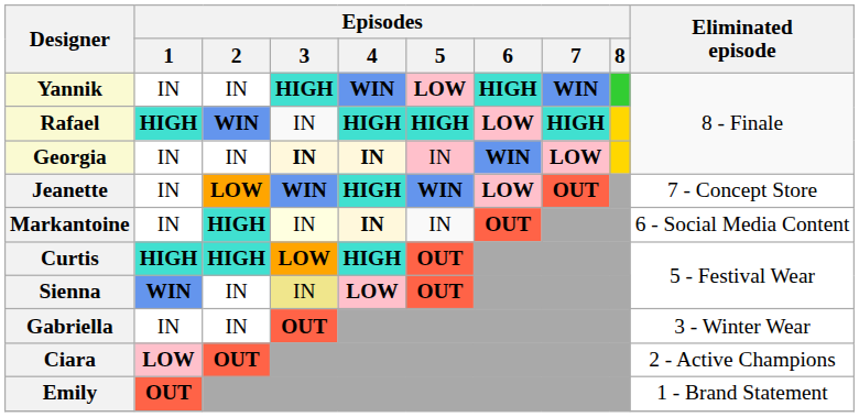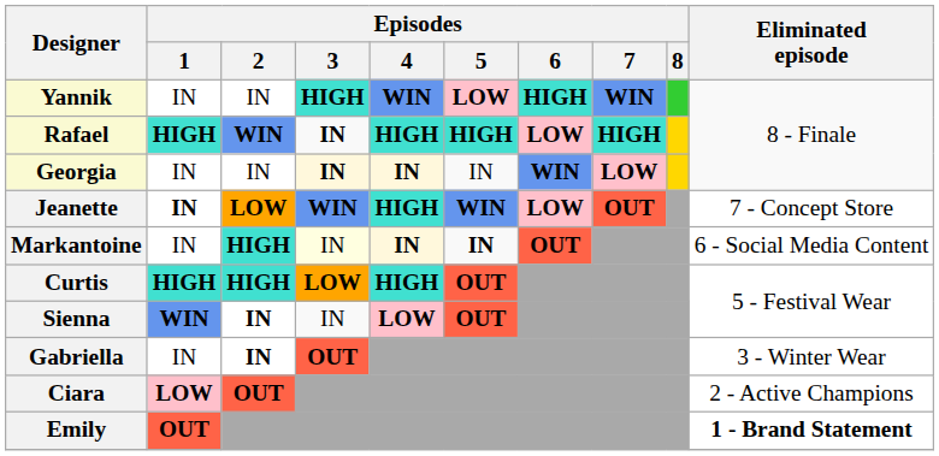Rafael | Episodes / 3: normal -> bold
Georgia | Episodes / 5: pink background -> no background
Jeanette | Episodes / 1: normal -> bold
Markantoine | Episodes / 5: normal -> bold
Sienna | Episodes / 2: normal -> bold
Sienna | Episodes / 3: khaki background -> no background
Gabriella | Episodes / 2: normal -> bold
Emily | Eliminated episode: normal -> bold
